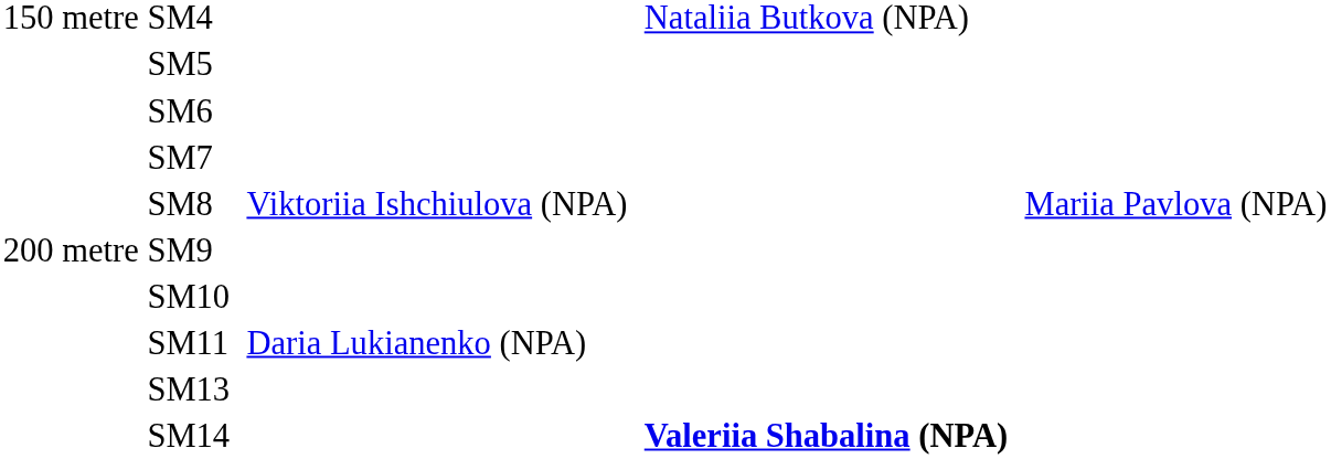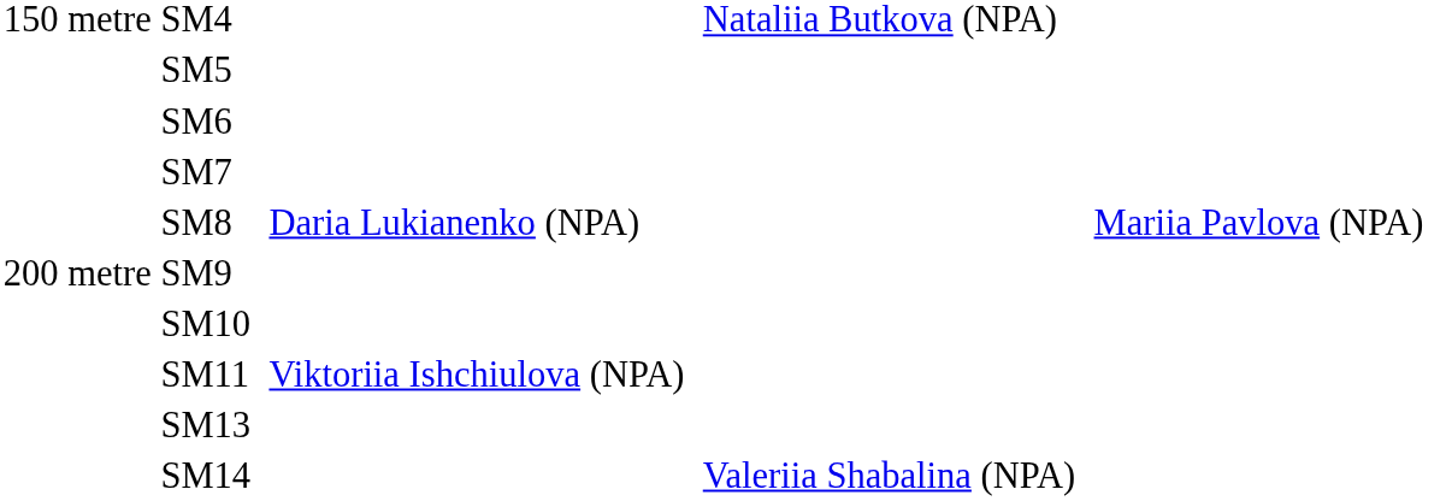SM8 | column 3: Viktoriia Ishchiulova (NPA) -> Daria Lukianenko (NPA)
SM11 | column 3: Daria Lukianenko (NPA) -> Viktoriia Ishchiulova (NPA)
SM14 | column 4: bold -> normal
